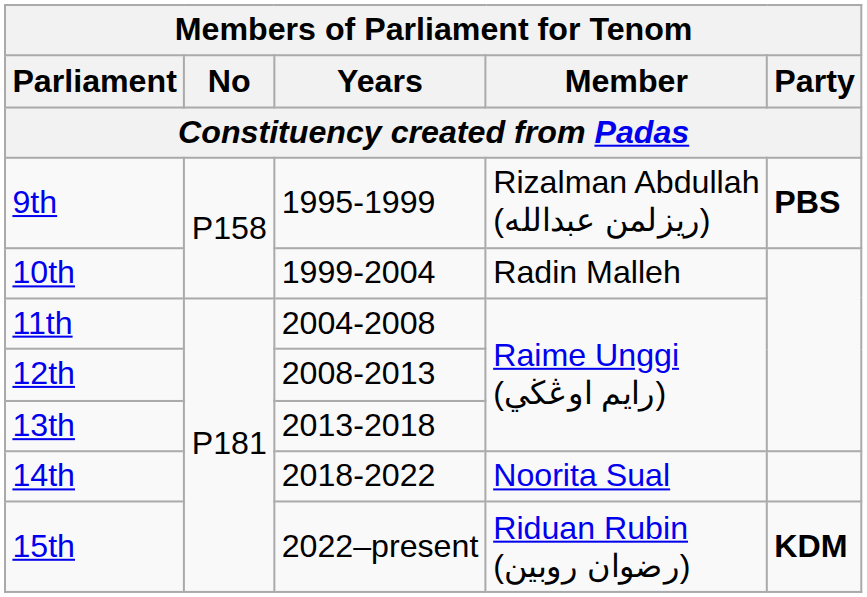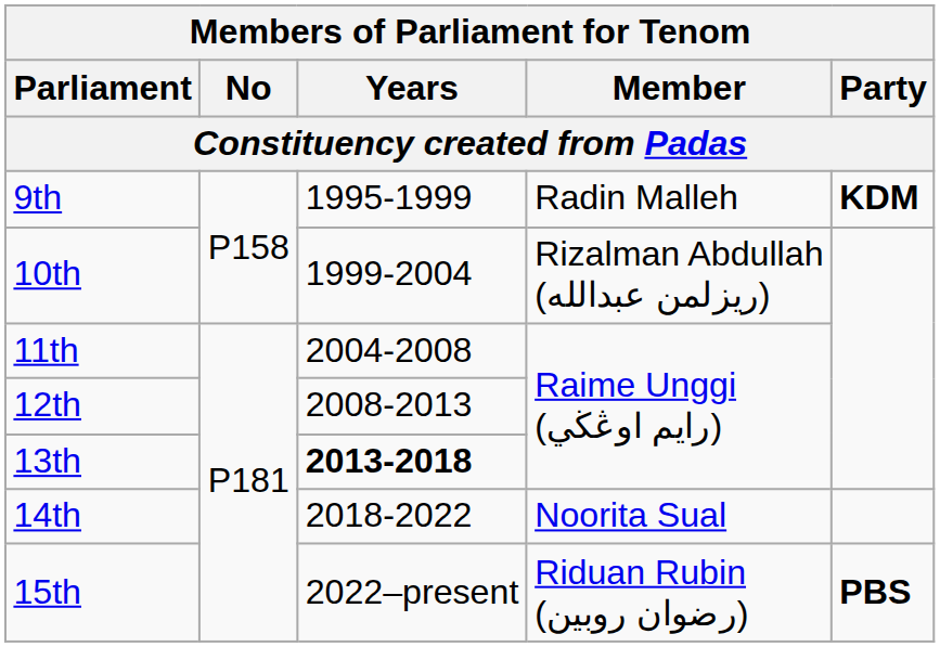9th | Member: Rizalman Abdullah (ريزلمن عبدالله) -> Radin Malleh
9th | Party: PBS -> KDM
10th | Member: Radin Malleh -> Rizalman Abdullah (ريزلمن عبدالله)
13th | Years: normal -> bold
15th | Party: KDM -> PBS
